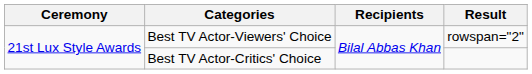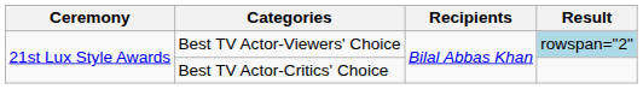Best TV Actor-Viewers' Choice | Result: no background -> lightblue background
